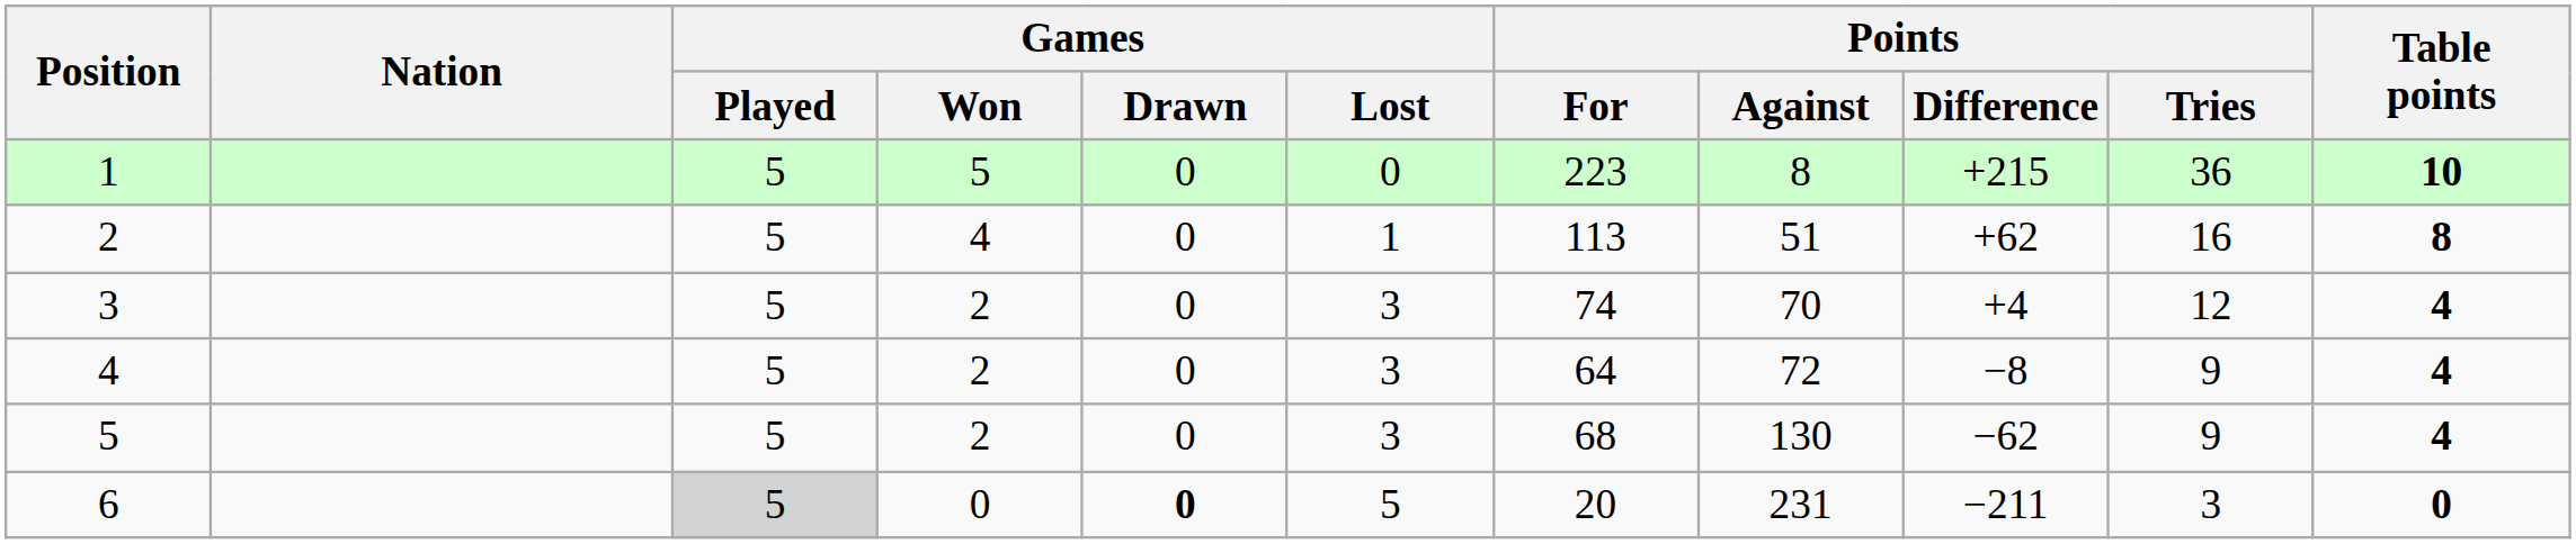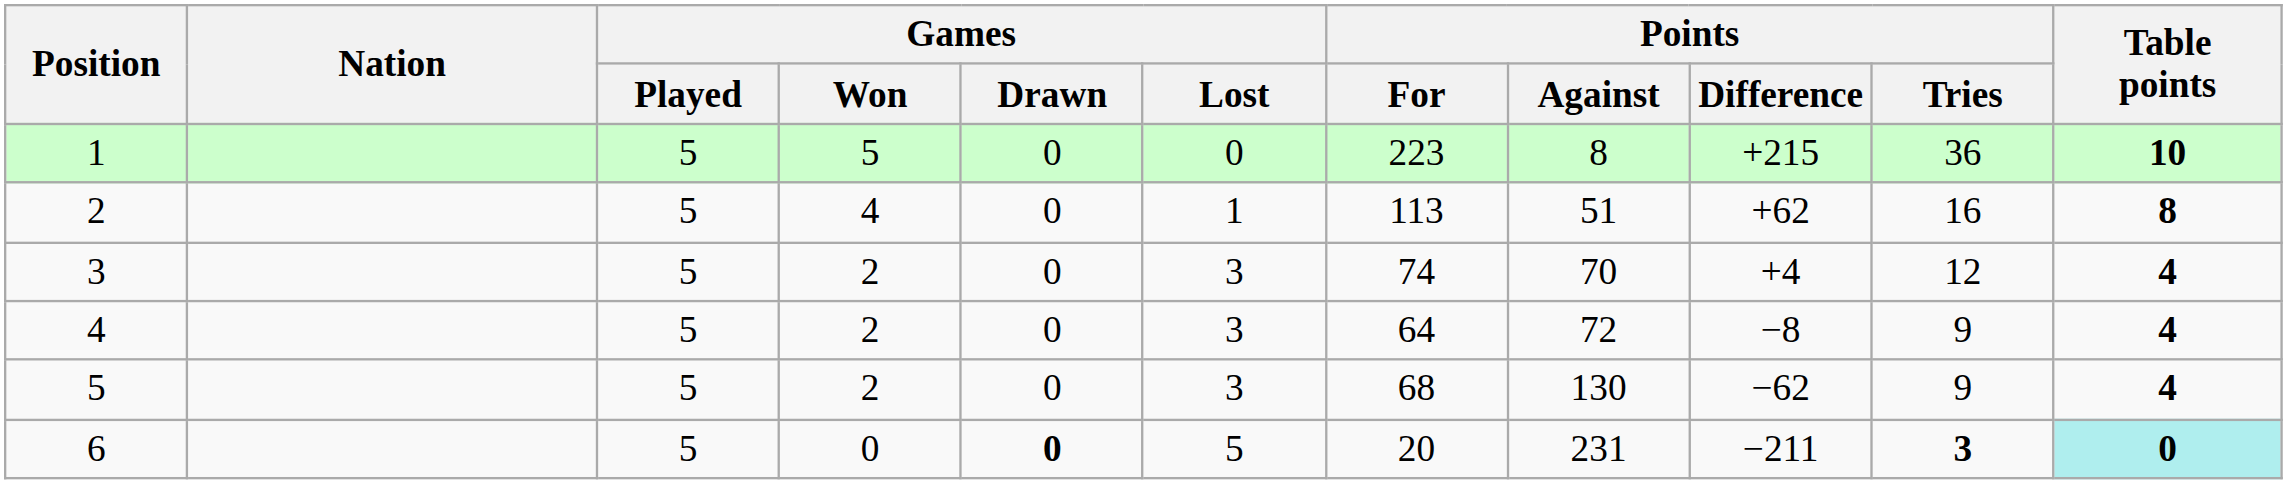6 | Games / Played: lightgrey background -> no background
6 | Points / Tries: normal -> bold
6 | Table points: no background -> paleturquoise background
